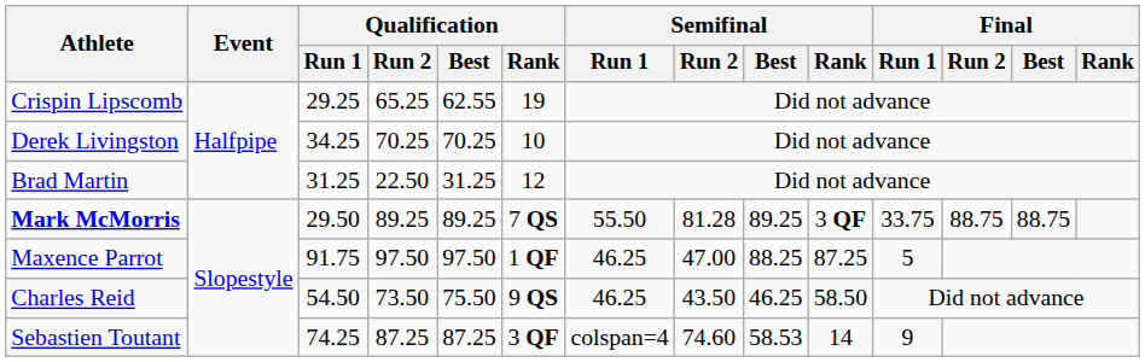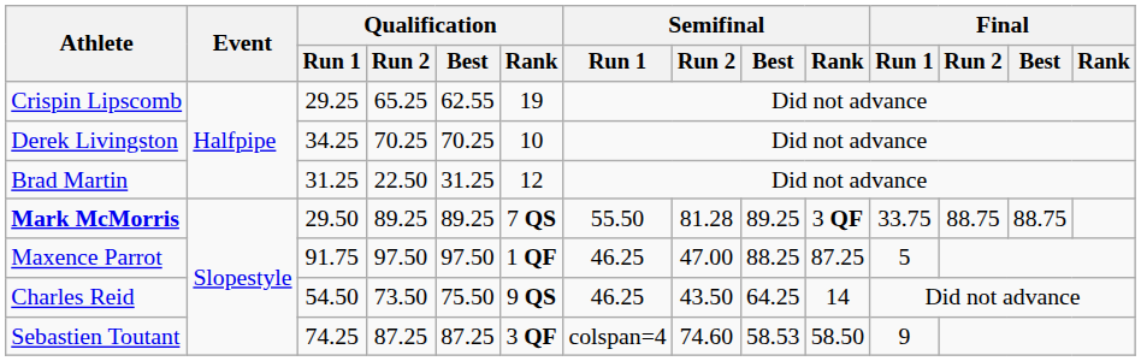Charles Reid | Semifinal / Best: 46.25 -> 64.25
Charles Reid | Semifinal / Rank: 58.50 -> 14
Sebastien Toutant | Semifinal / Rank: 14 -> 58.50
